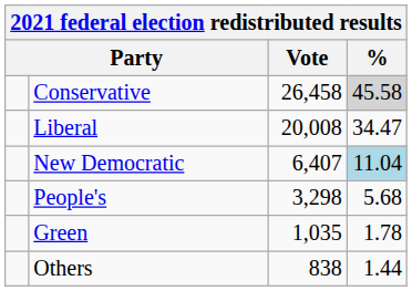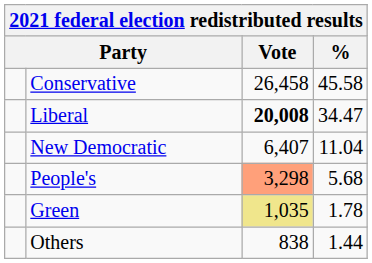Conservative | %: lightgrey background -> no background
Liberal | Vote: normal -> bold
New Democratic | %: lightblue background -> no background
People's | Vote: no background -> lightsalmon background
Green | Vote: no background -> khaki background
